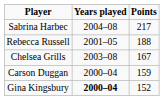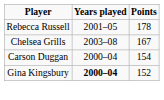- row: Sabrina Harbec | 2004–08 | 217
Rebecca Russell | Points: 188 -> 178
Carson Duggan | Points: 159 -> 154
